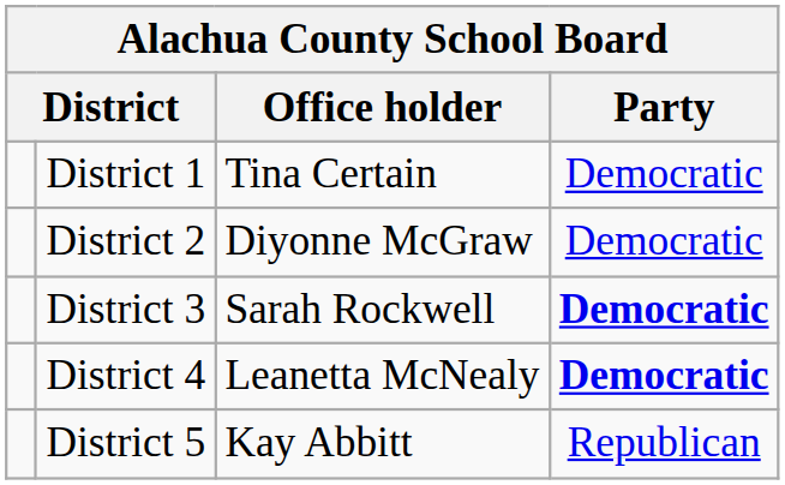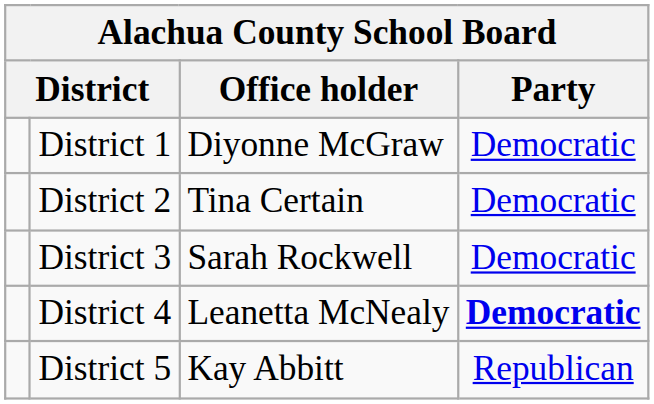District 1 | Office holder: Tina Certain -> Diyonne McGraw
District 2 | Office holder: Diyonne McGraw -> Tina Certain
District 3 | Party: bold -> normal
